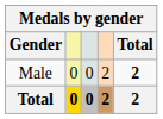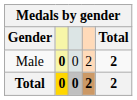Male | column 2: normal -> bold
